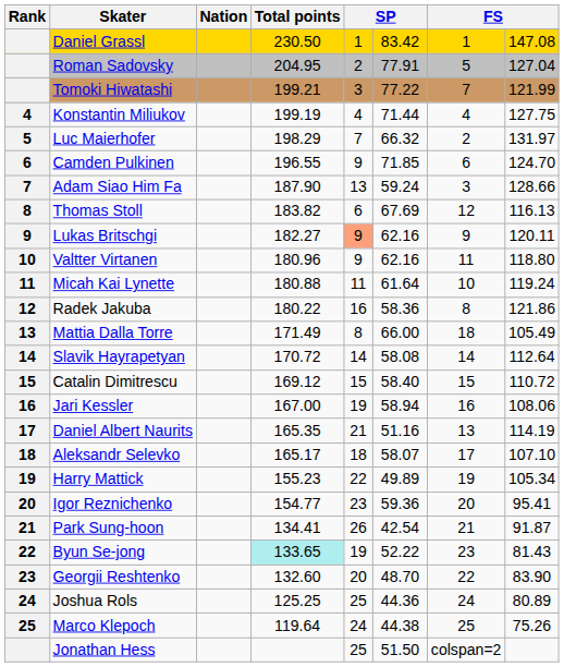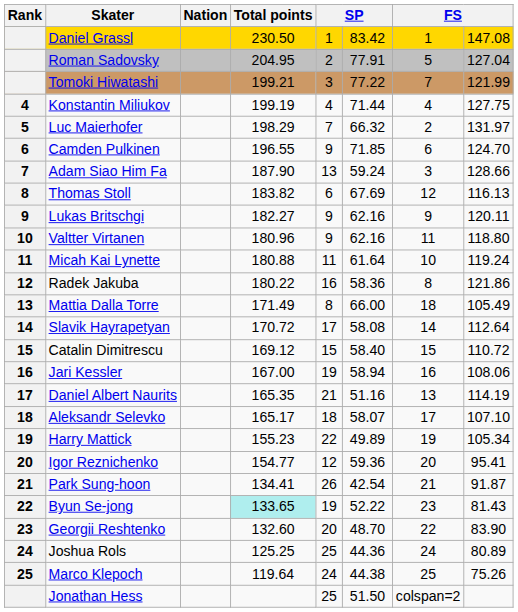Lukas Britschgi | column 5: lightsalmon background -> no background
Slavik Hayrapetyan | column 5: 14 -> 17
Igor Reznichenko | column 5: 23 -> 12
